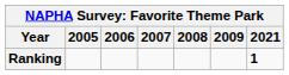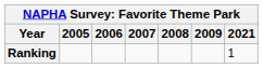Ranking | 2021: bold -> normal
